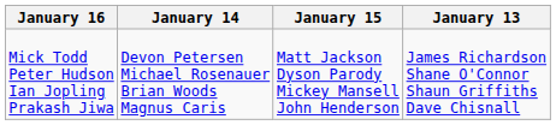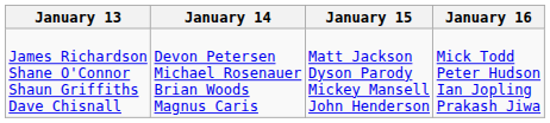columns swapped: January 13 <-> January 16
